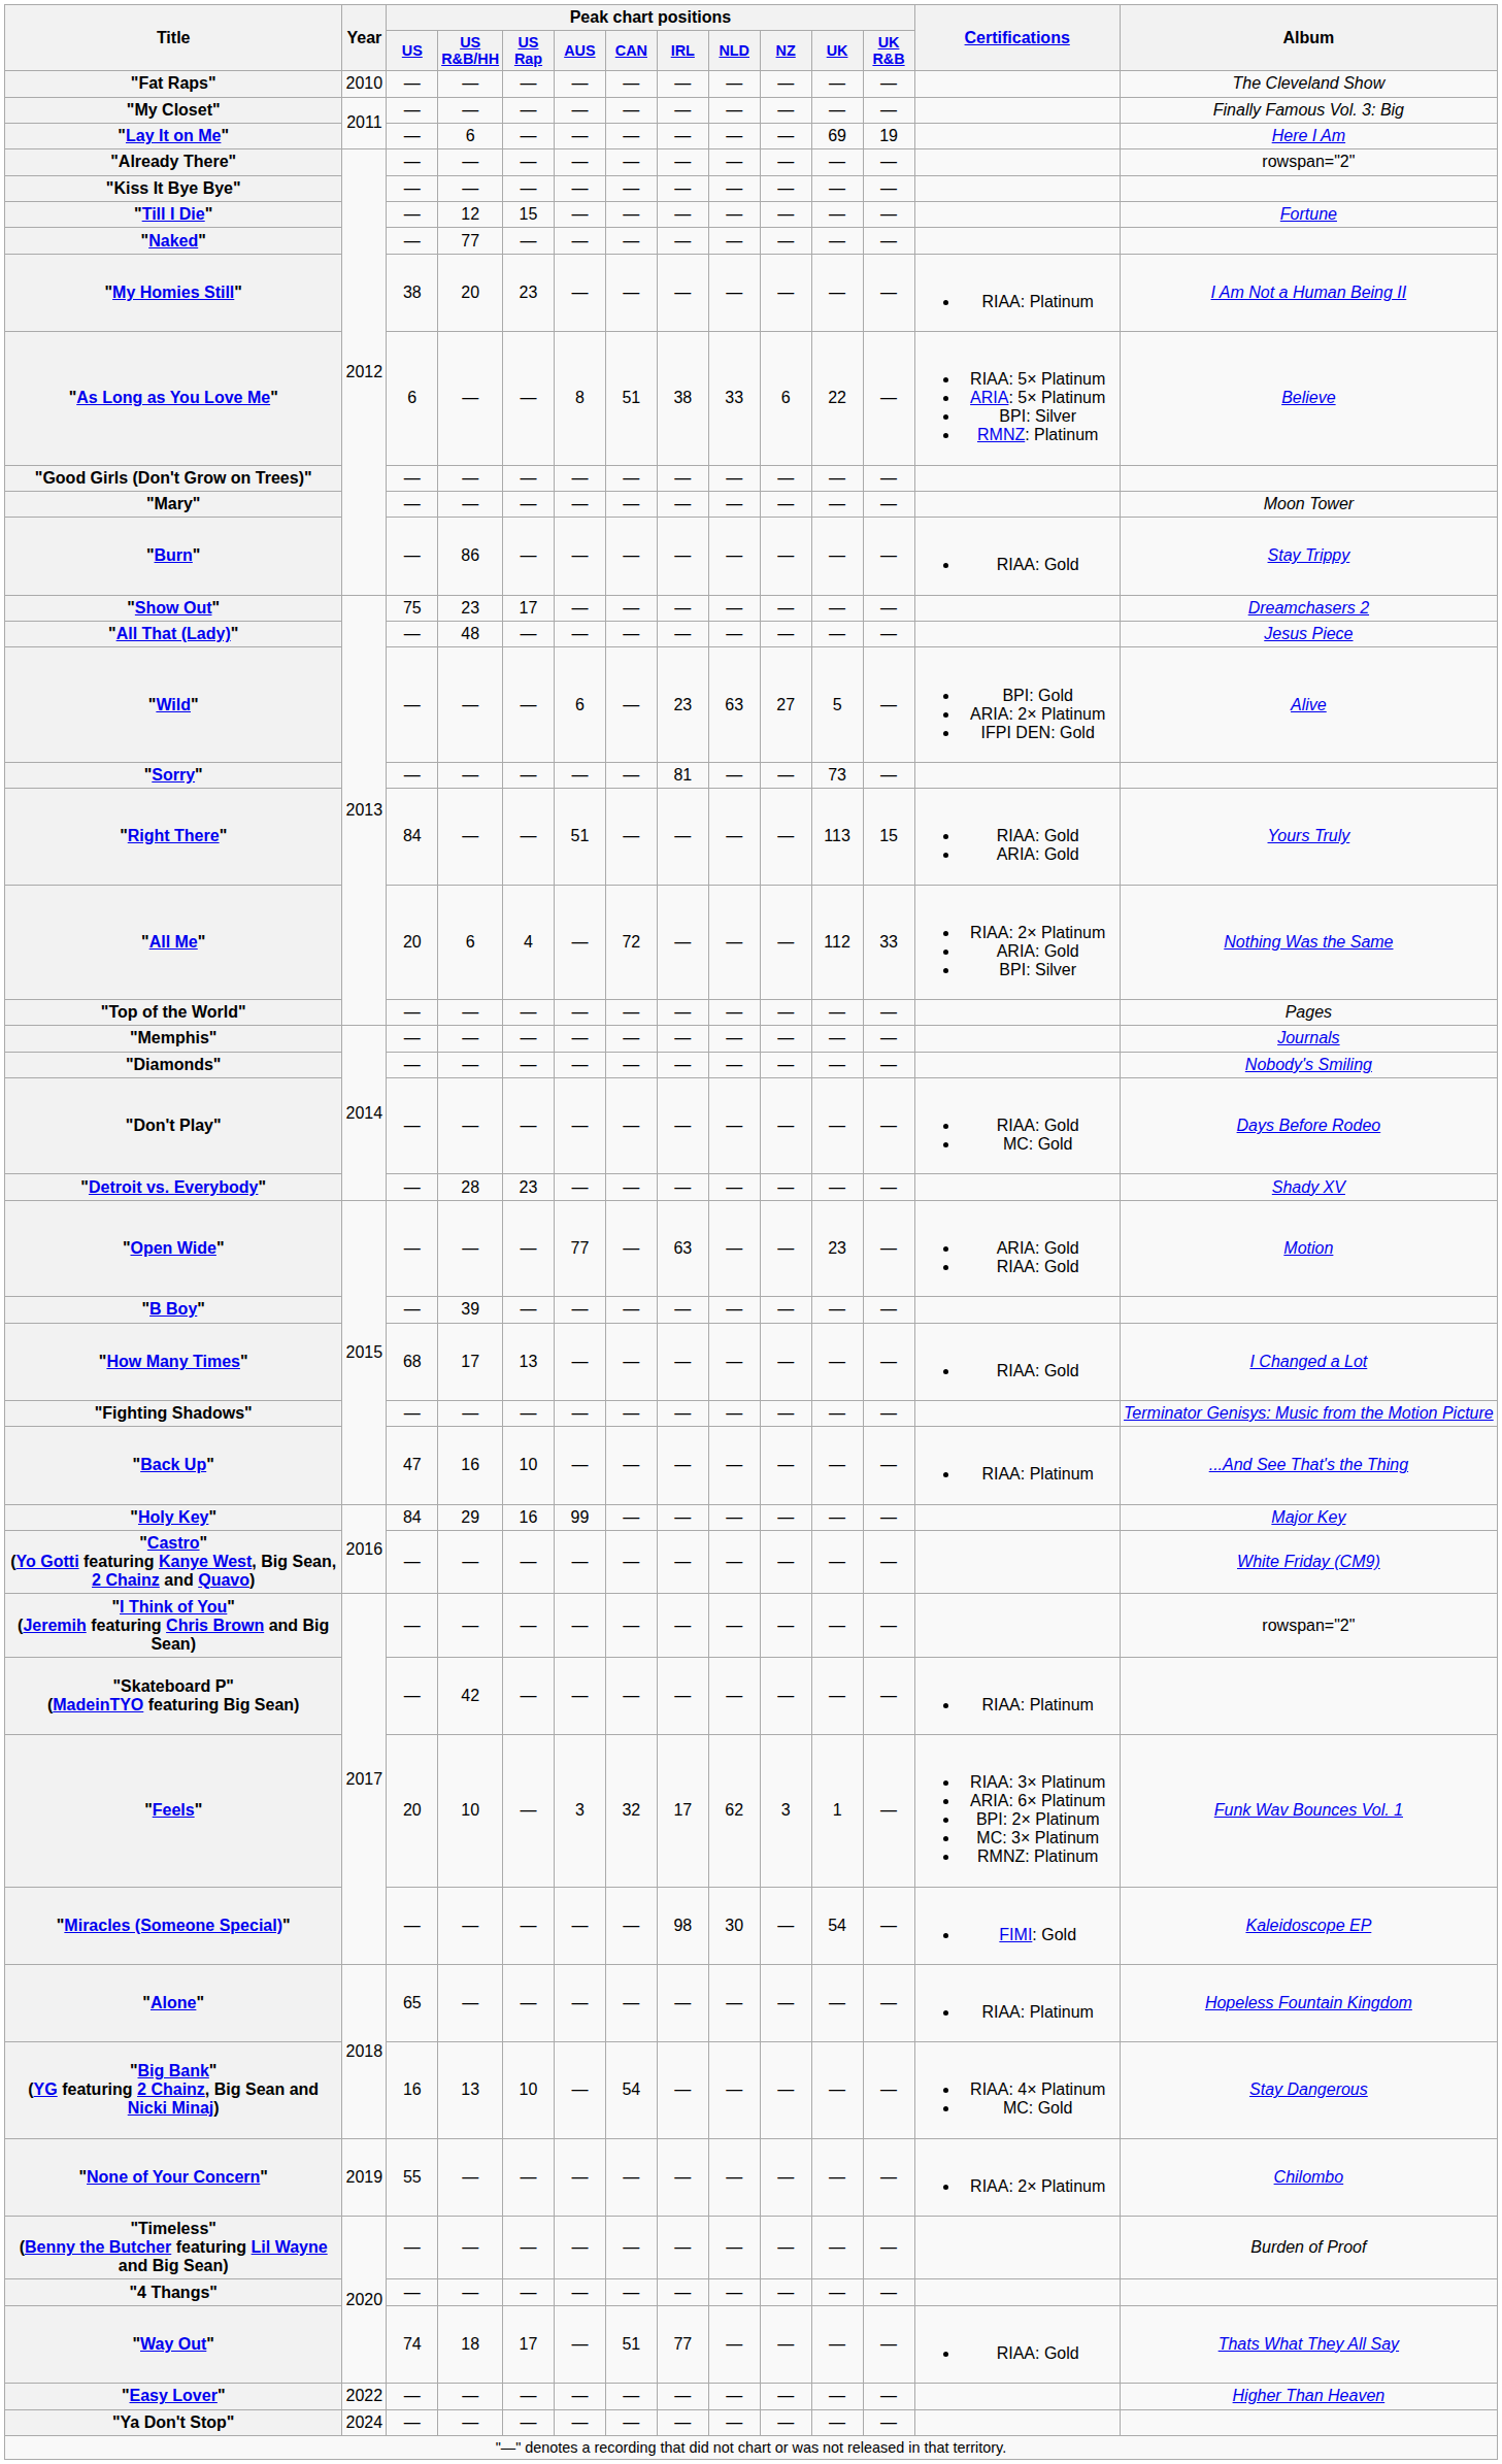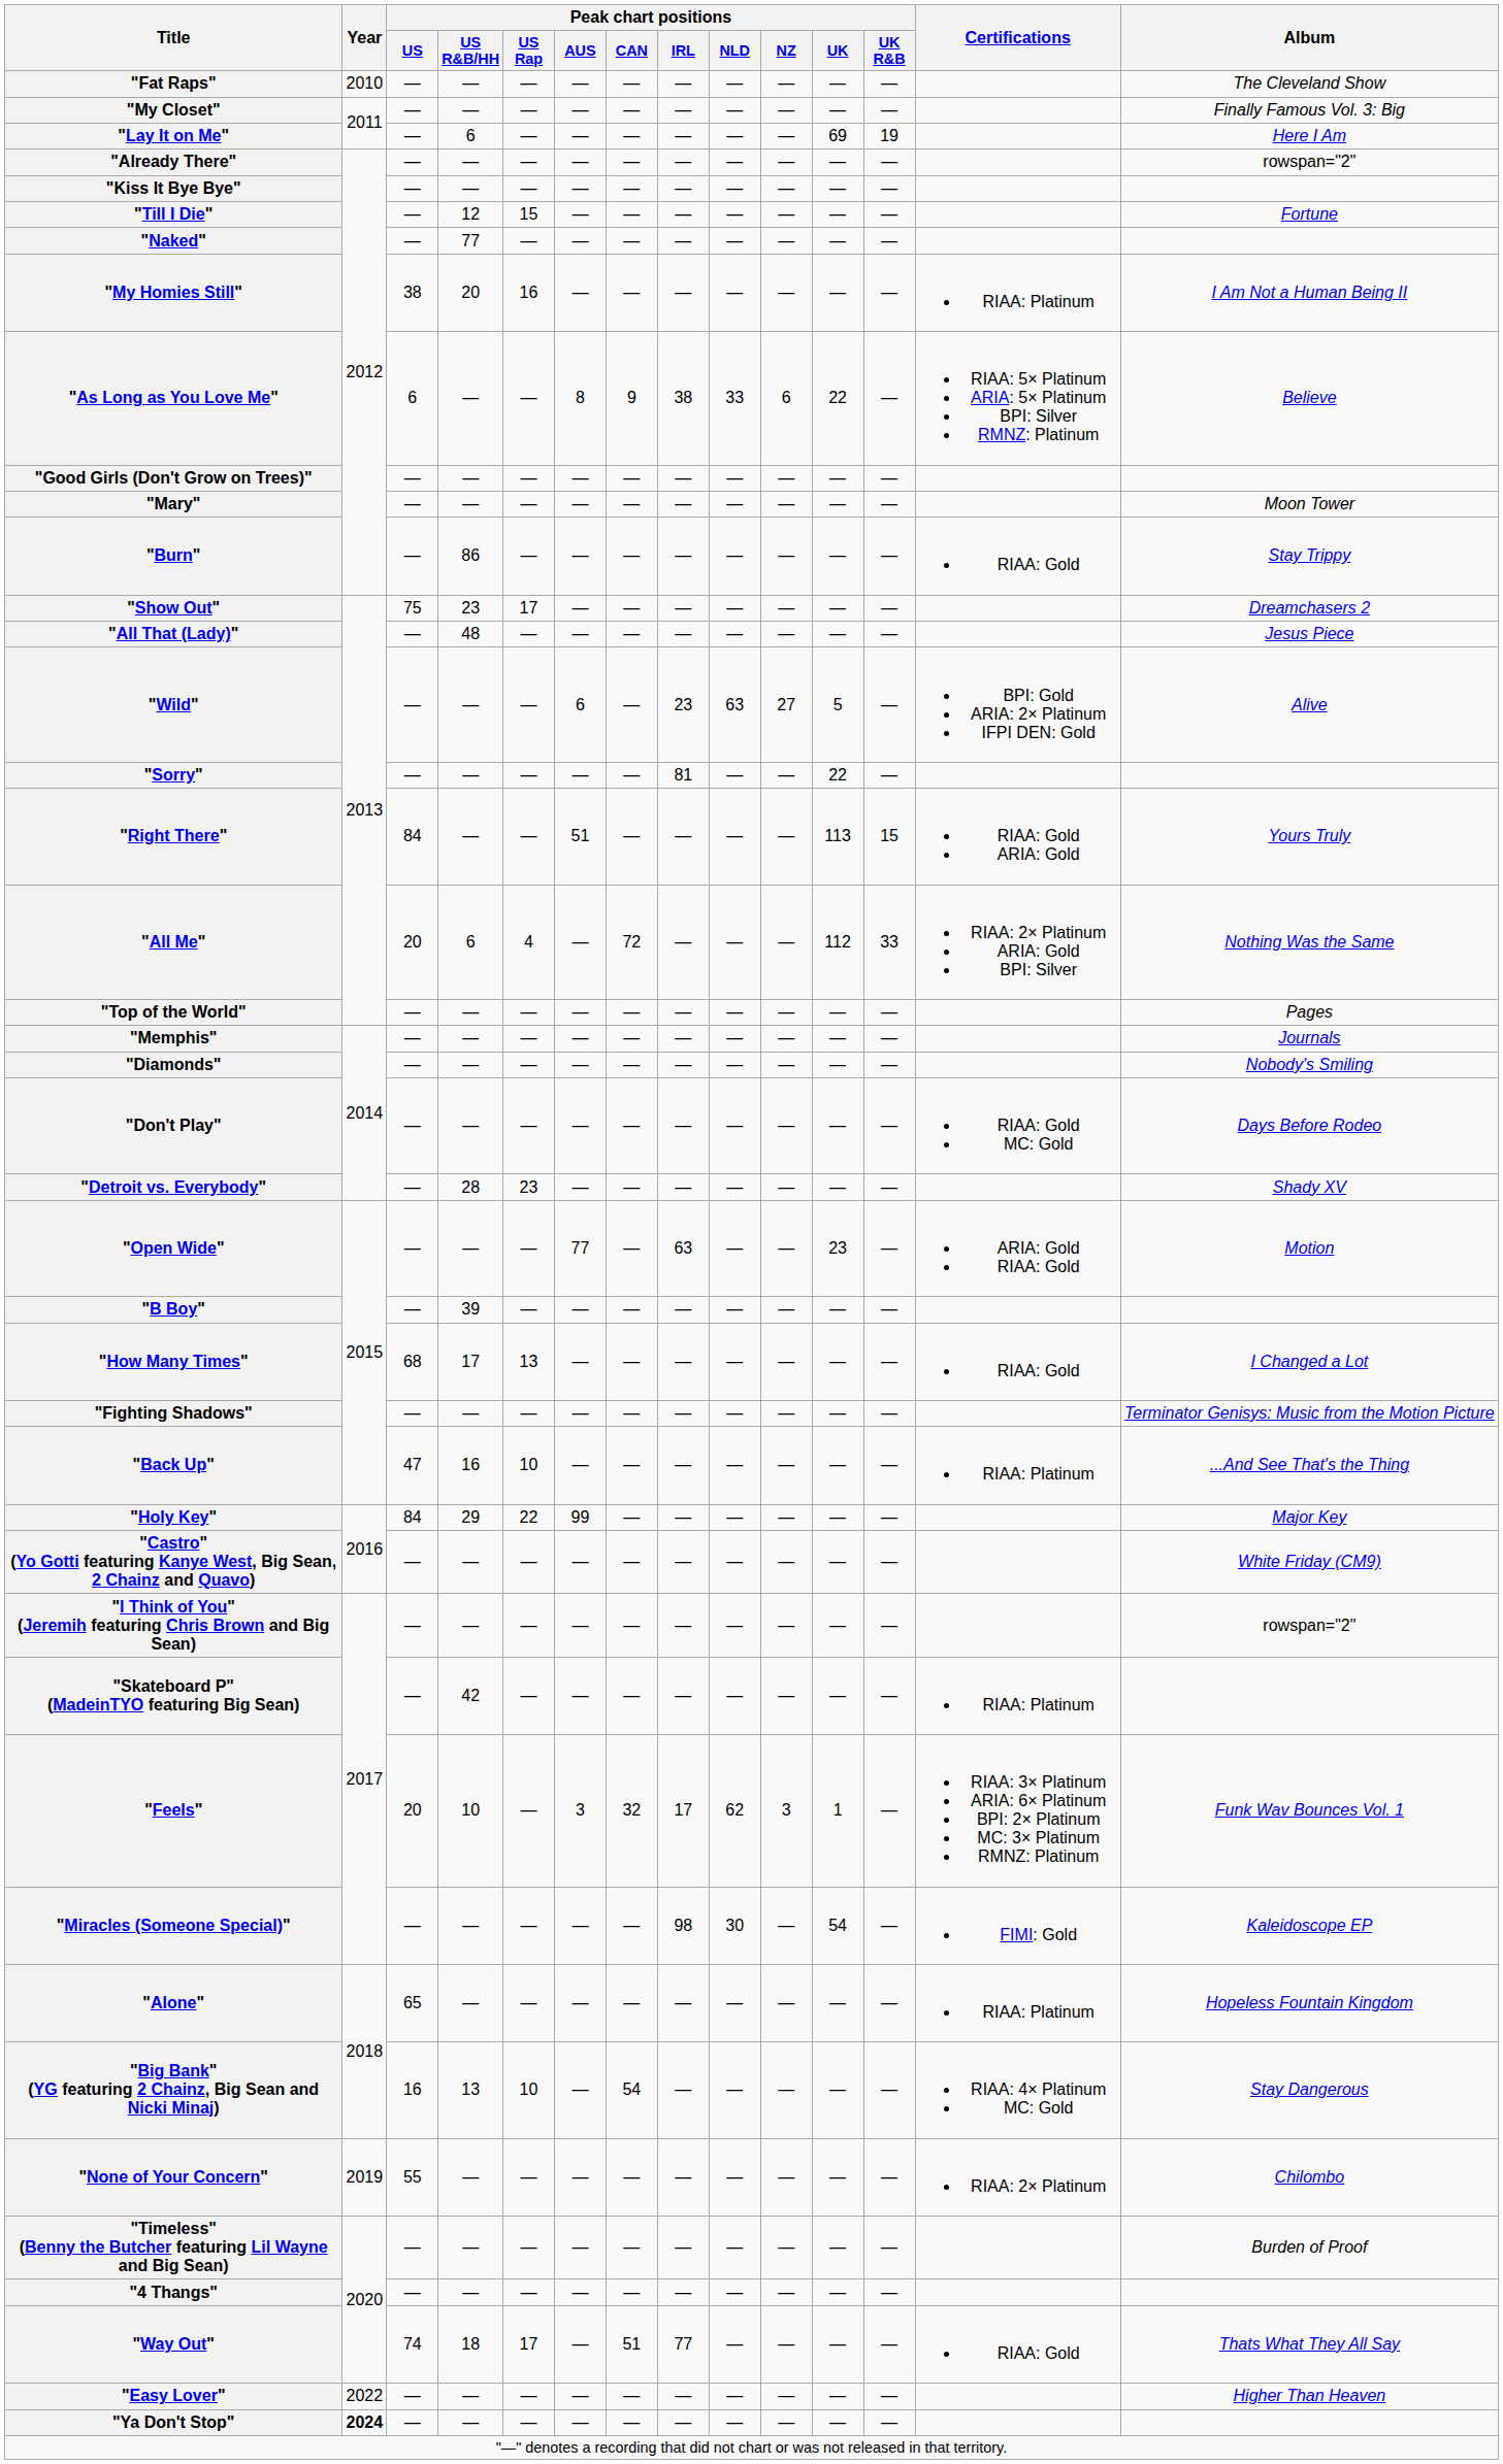"My Homies Still" | Peak chart positions / US Rap: 23 -> 16
"As Long as You Love Me" | Peak chart positions / CAN: 51 -> 9
"Sorry" | Peak chart positions / UK: 73 -> 22
"Holy Key" | Peak chart positions / US Rap: 16 -> 22
"Ya Don't Stop" | Year: normal -> bold
